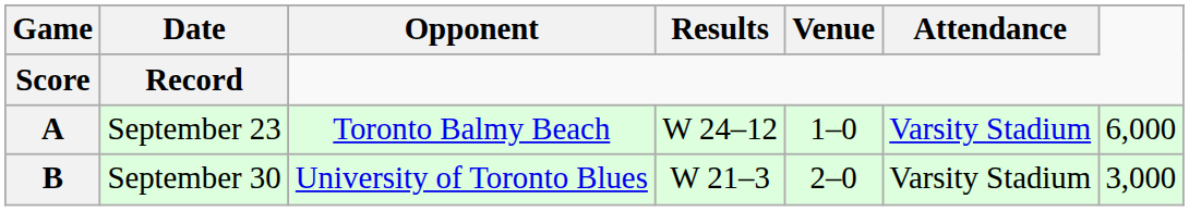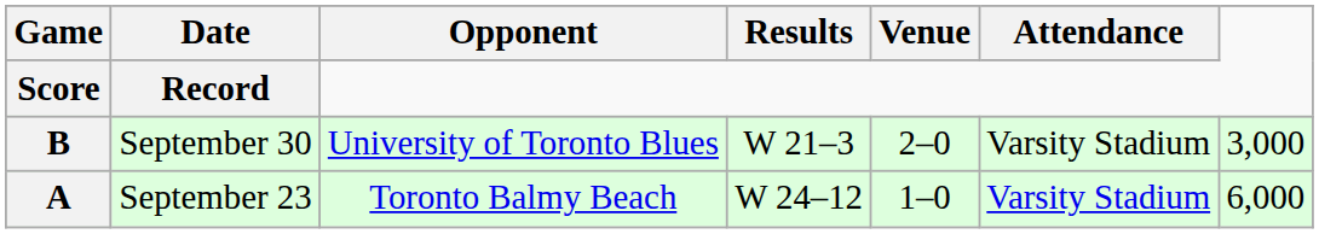rows swapped: A <-> B
